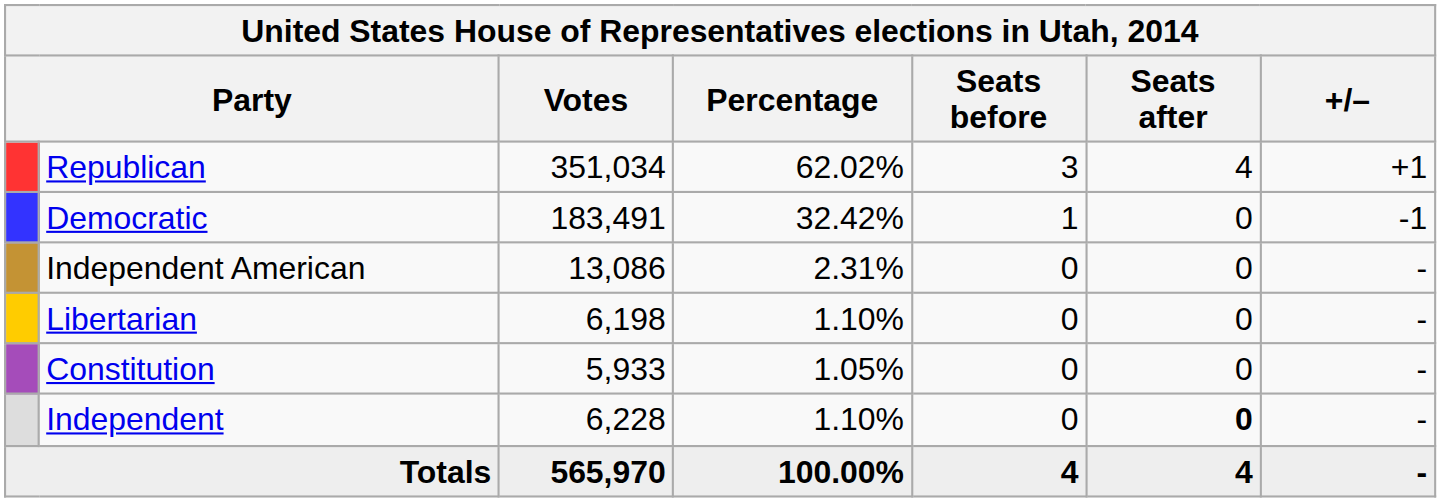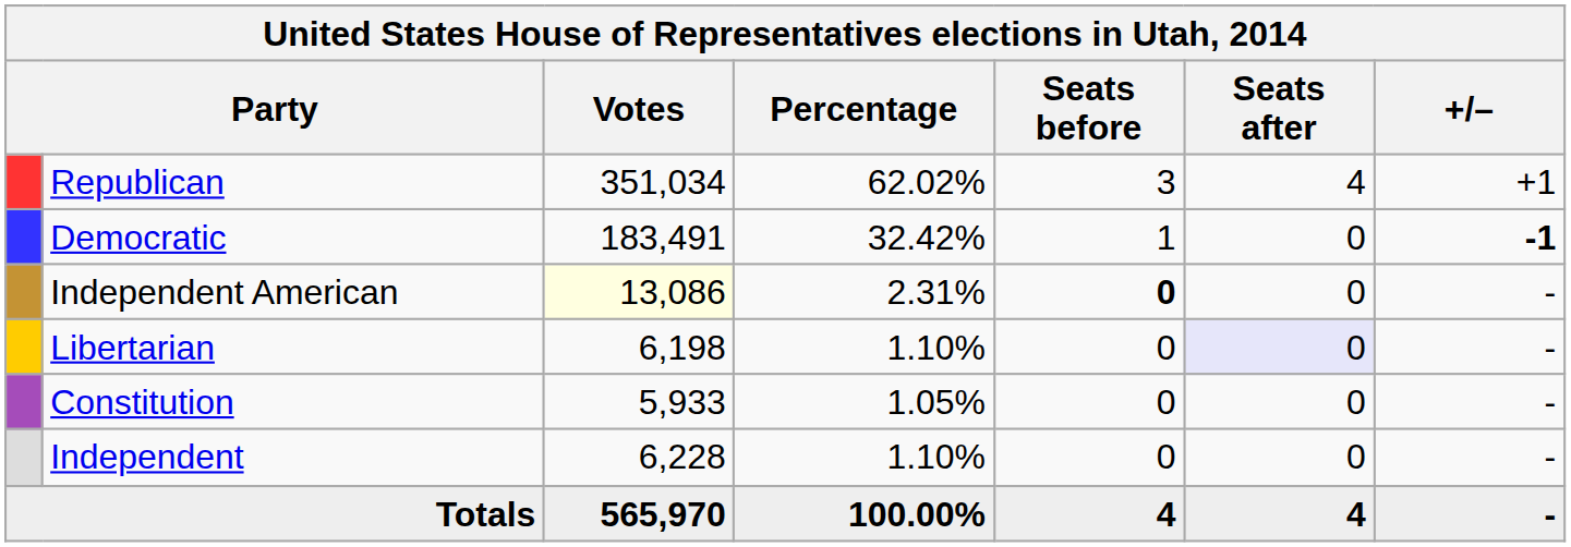Democratic | +/–: normal -> bold
Independent American | Votes: no background -> lightyellow background
Independent American | Seats before: normal -> bold
Libertarian | Seats after: no background -> lavender background
Independent | Seats after: bold -> normal
